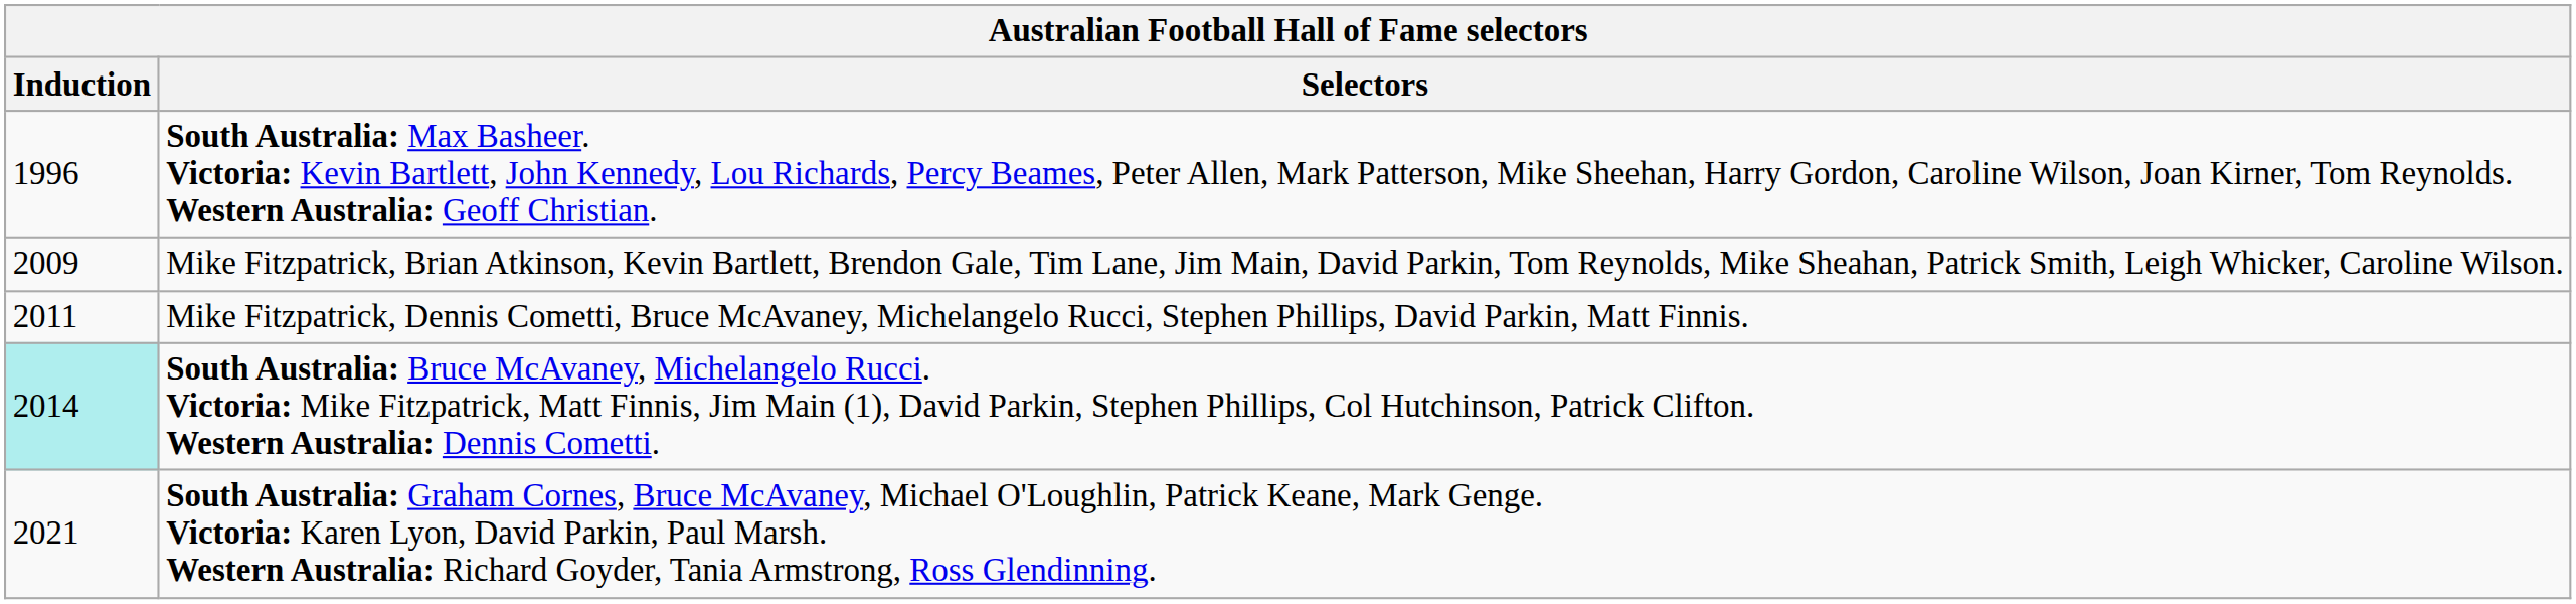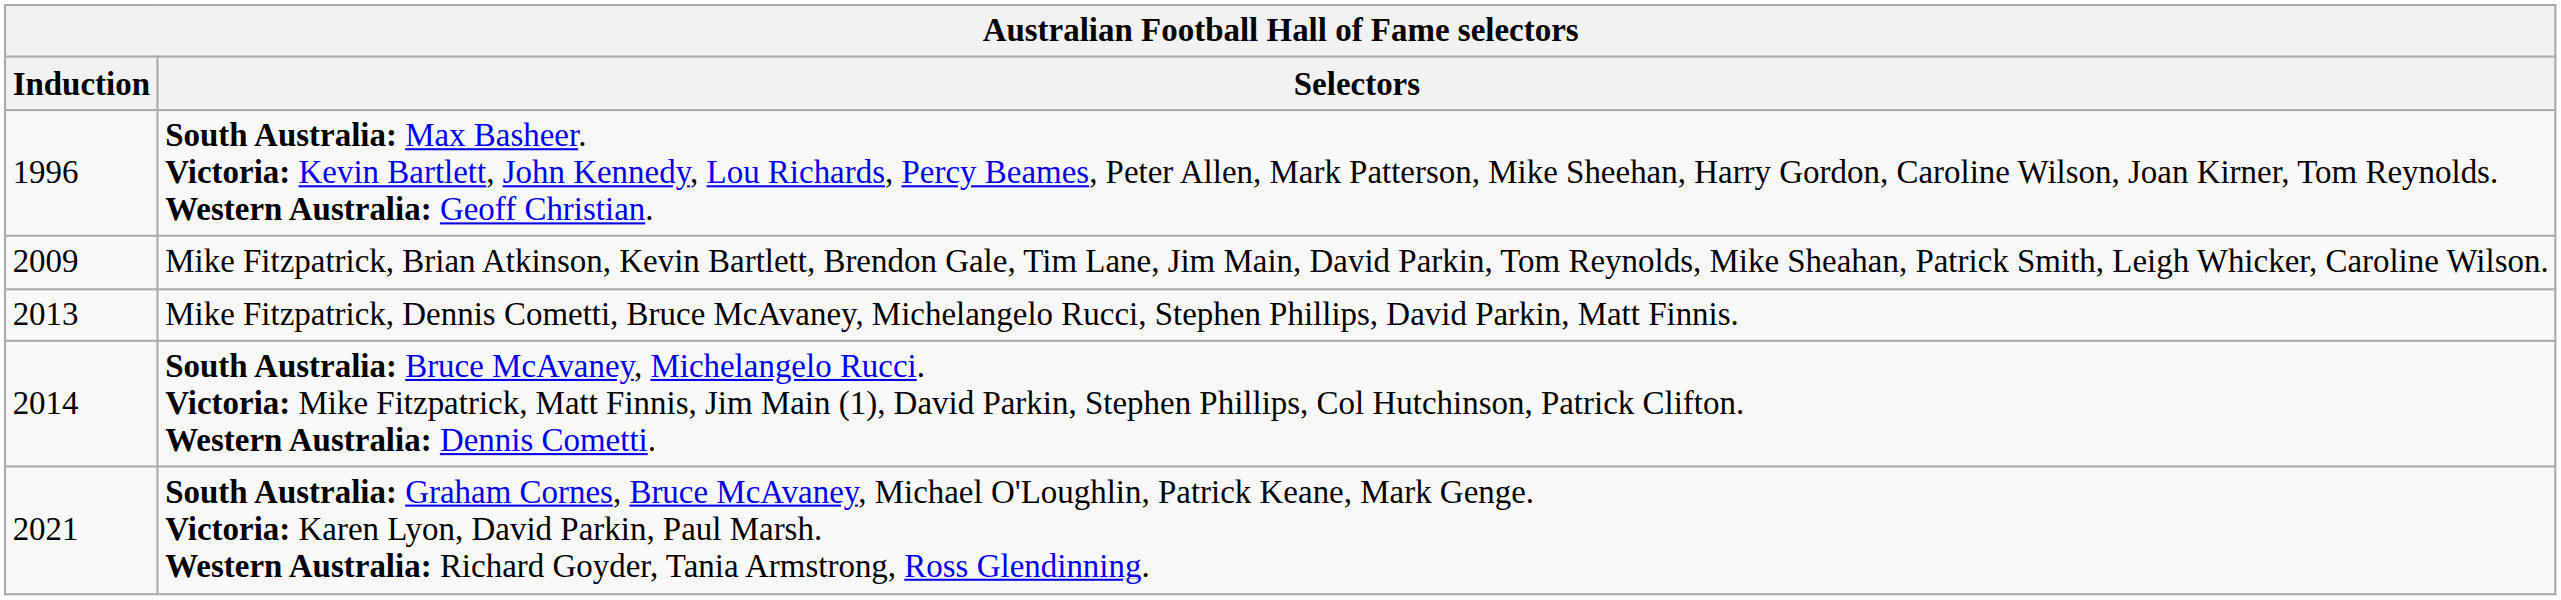row 5 | Induction: 2011 -> 2013
row 6 | Induction: paleturquoise background -> no background
